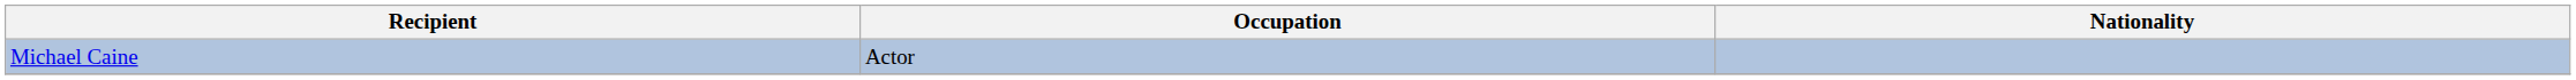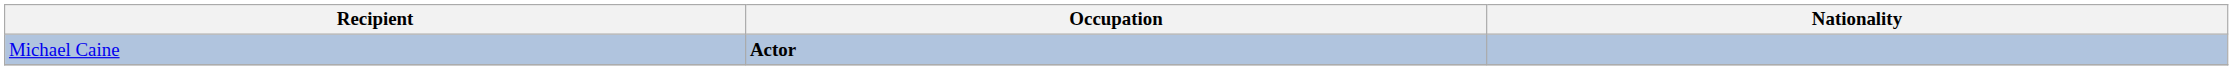Michael Caine | Occupation: normal -> bold
